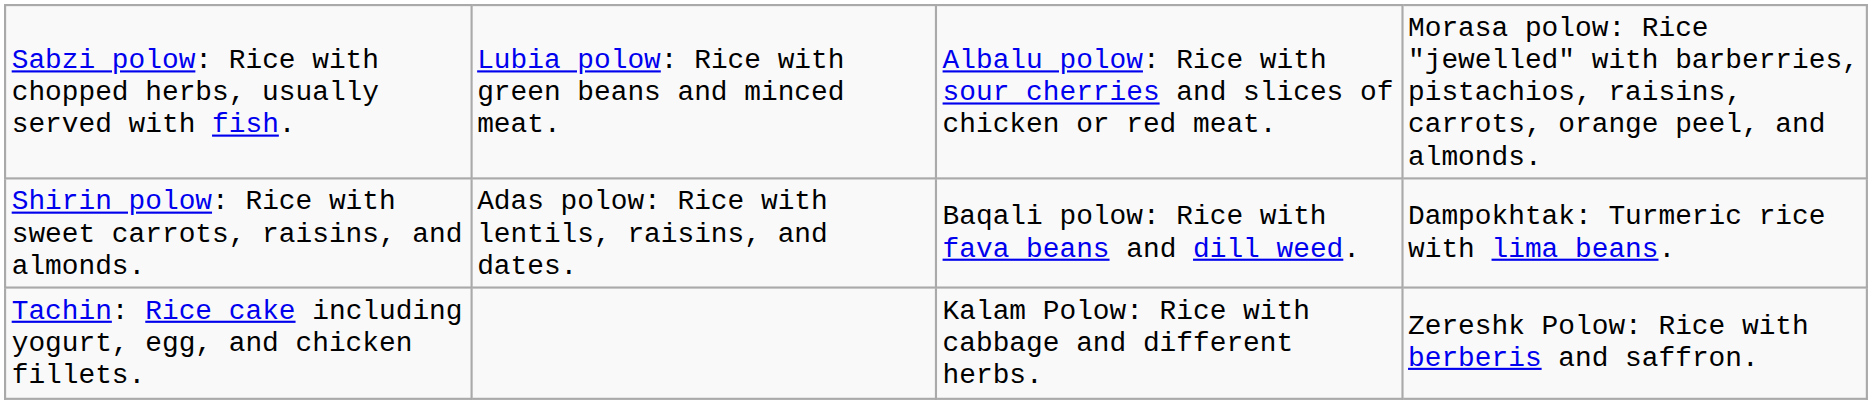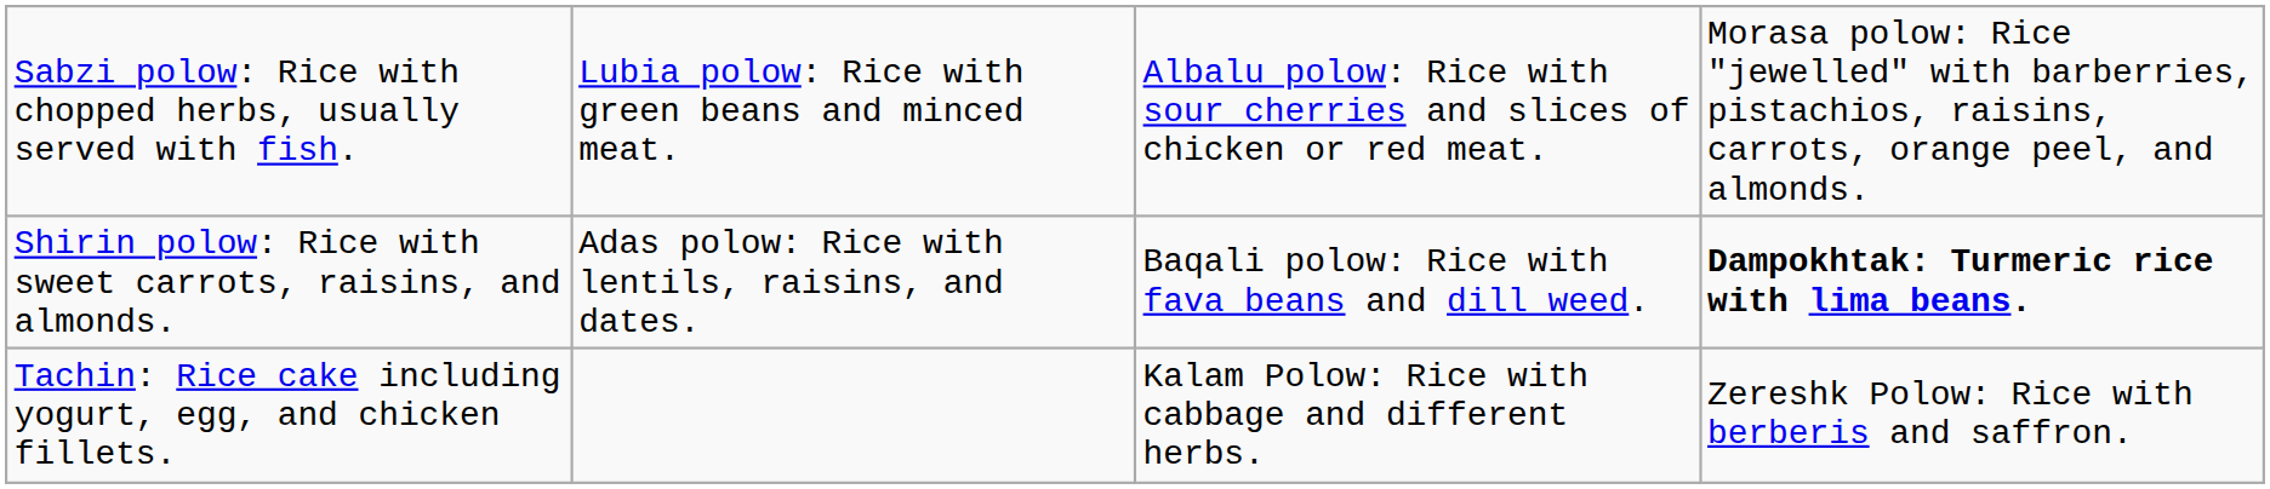Shirin polow: Rice with sweet carrots, raisins, and almonds. | column 4: normal -> bold
